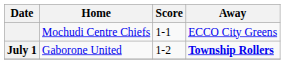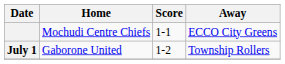July 1 | Away: bold -> normal
